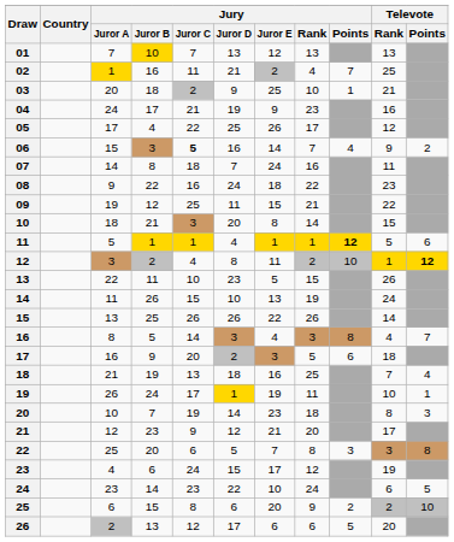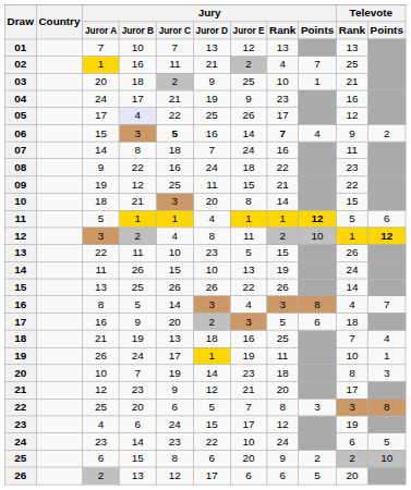01 | Jury / Juror B: gold background -> no background
05 | Jury / Juror B: no background -> lavender background
06 | Jury / Rank: normal -> bold
